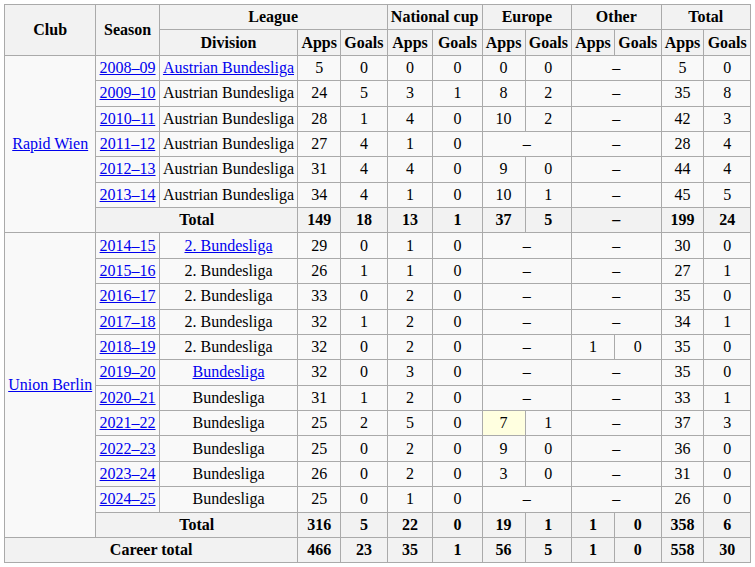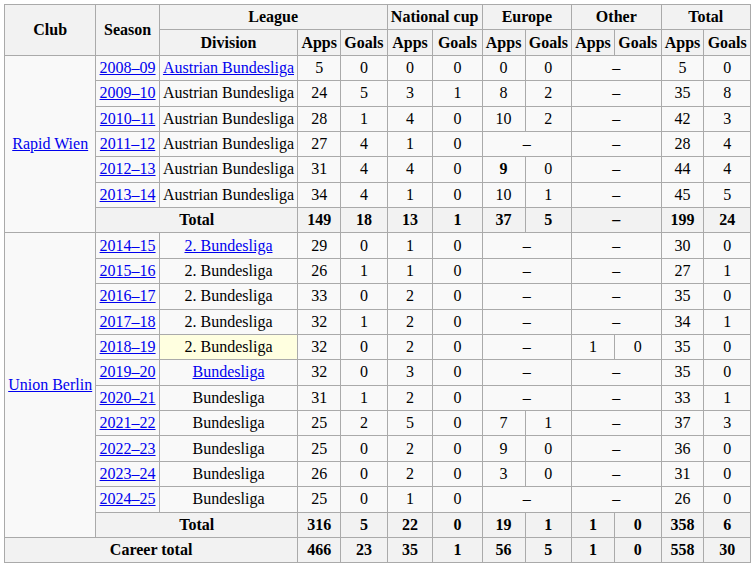2012–13 | Europe / Apps: normal -> bold
2018–19 | League / Division: no background -> lightyellow background
2021–22 | Europe / Apps: lightyellow background -> no background
